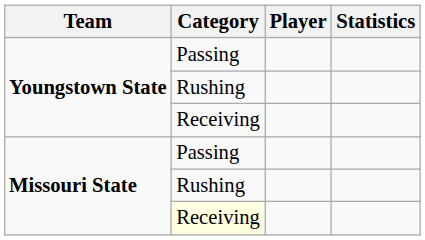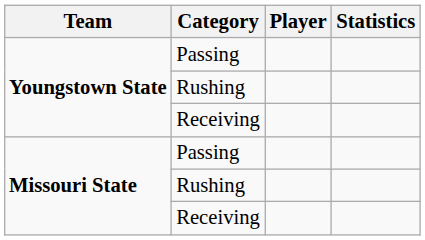Missouri State / Receiving | Category: lightyellow background -> no background
